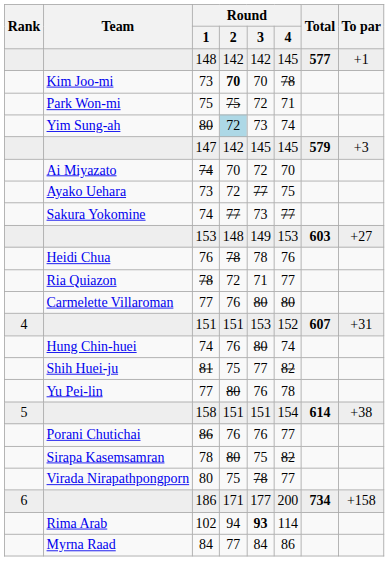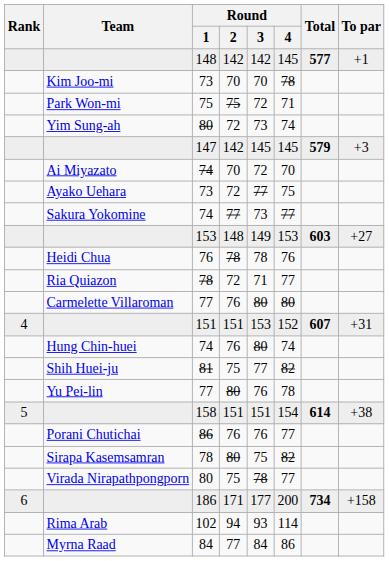Kim Joo-mi | Round / 2: bold -> normal
Yim Sung-ah | Round / 2: lightblue background -> no background
Rima Arab | Round / 3: bold -> normal
